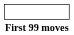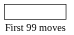row 1 | column 1: bold -> normal
